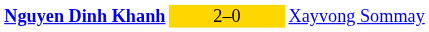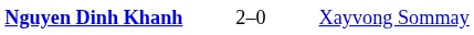Nguyen Dinh Khanh | column 2: gold background -> no background
